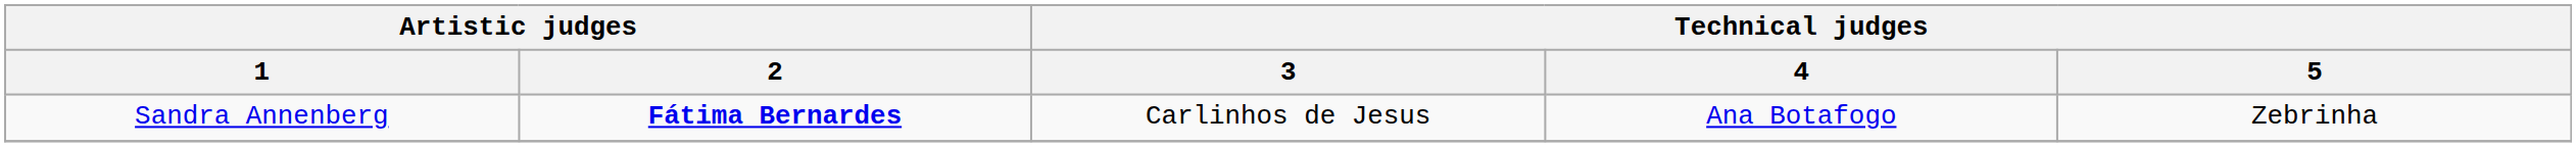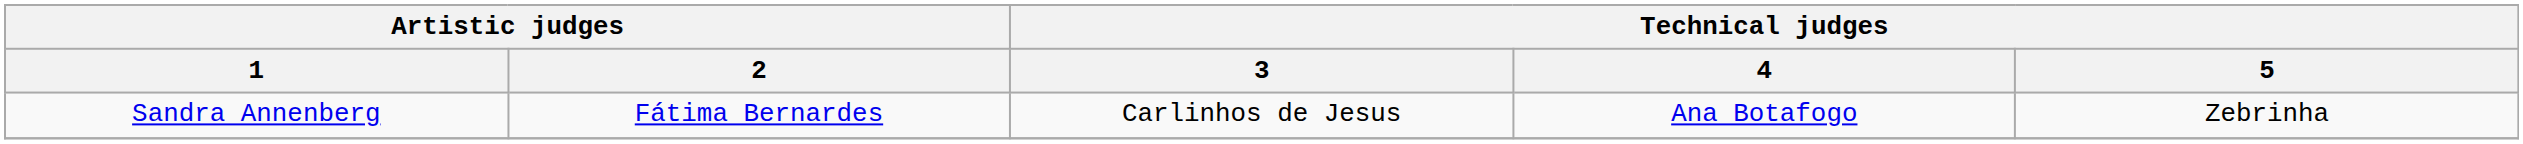Sandra Annenberg | Artistic judges / 2: bold -> normal
